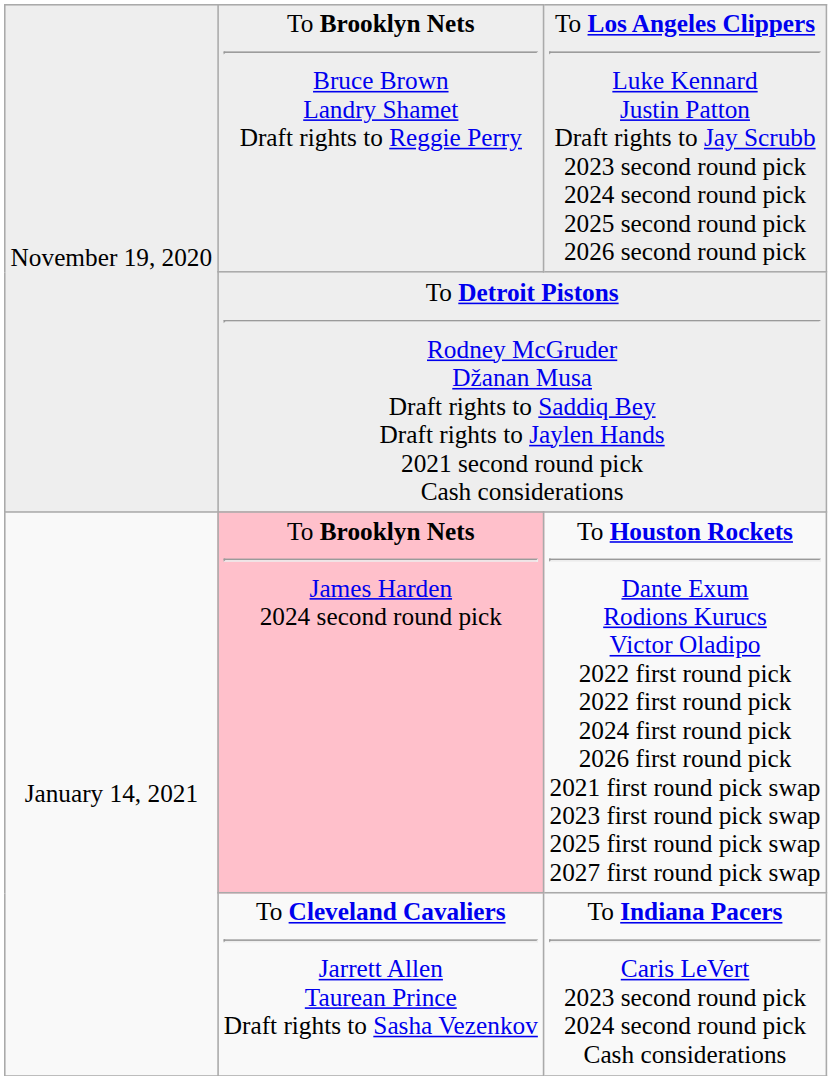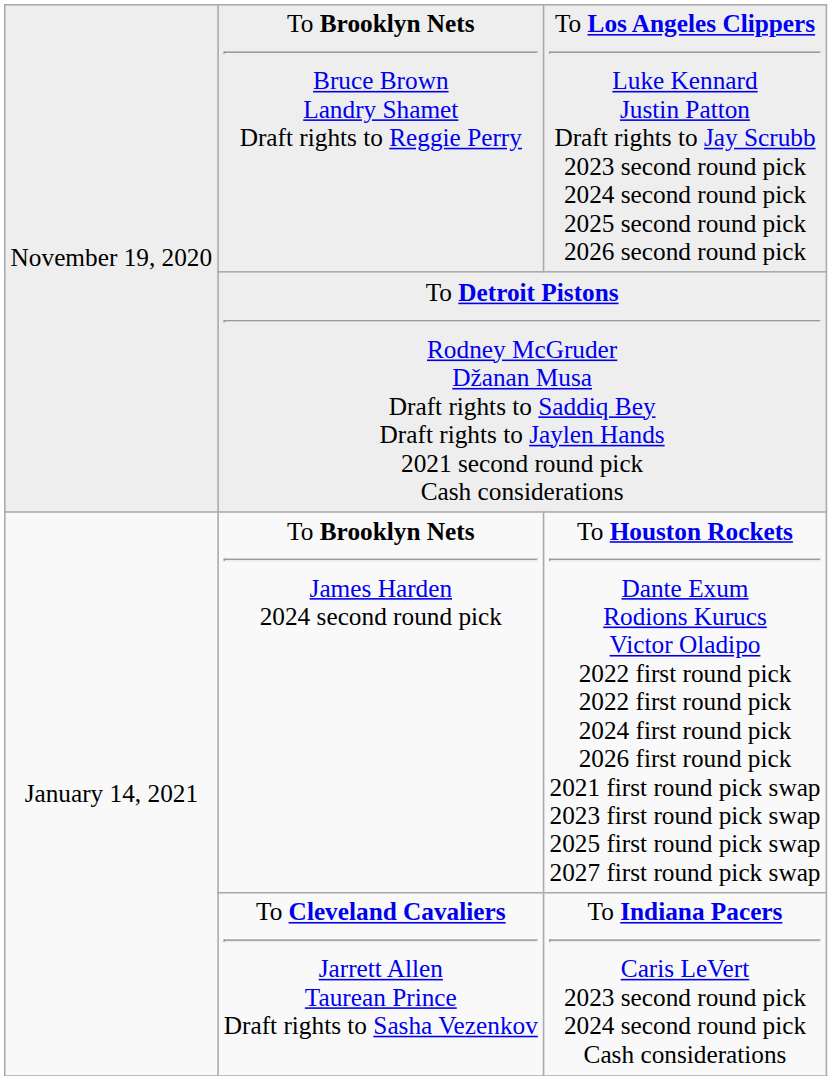To Brooklyn Nets James Harden 2024 second round pick | column 2: pink background -> no background
